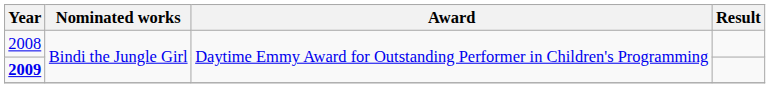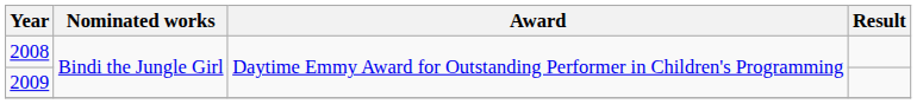2009 | Year: bold -> normal
